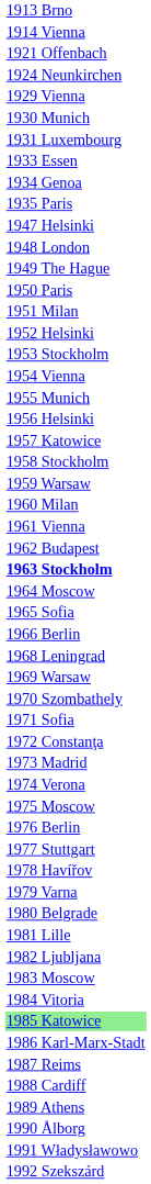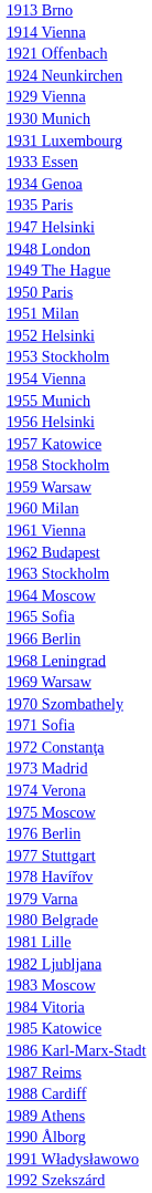1963 Stockholm | column 1: bold -> normal
1985 Katowice | column 1: lightgreen background -> no background
